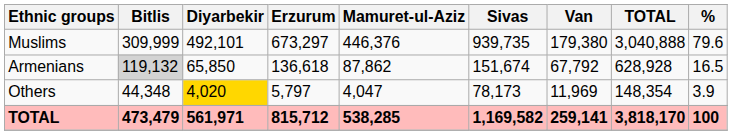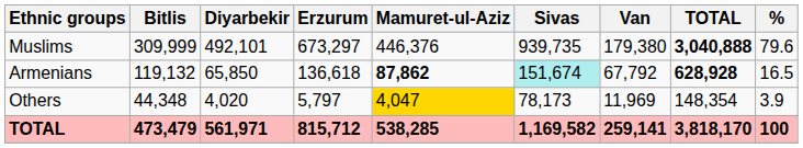Muslims | TOTAL: normal -> bold
Armenians | Bitlis: lightgrey background -> no background
Armenians | Mamuret-ul-Aziz: normal -> bold
Armenians | Sivas: no background -> paleturquoise background
Armenians | TOTAL: normal -> bold
Others | Diyarbekir: gold background -> no background
Others | Mamuret-ul-Aziz: no background -> gold background
